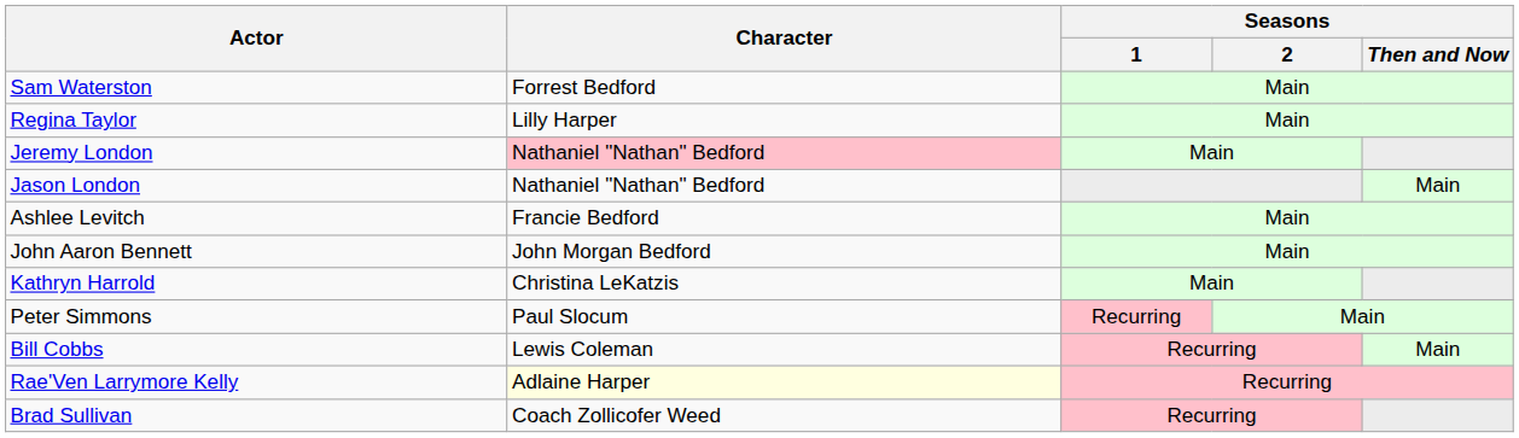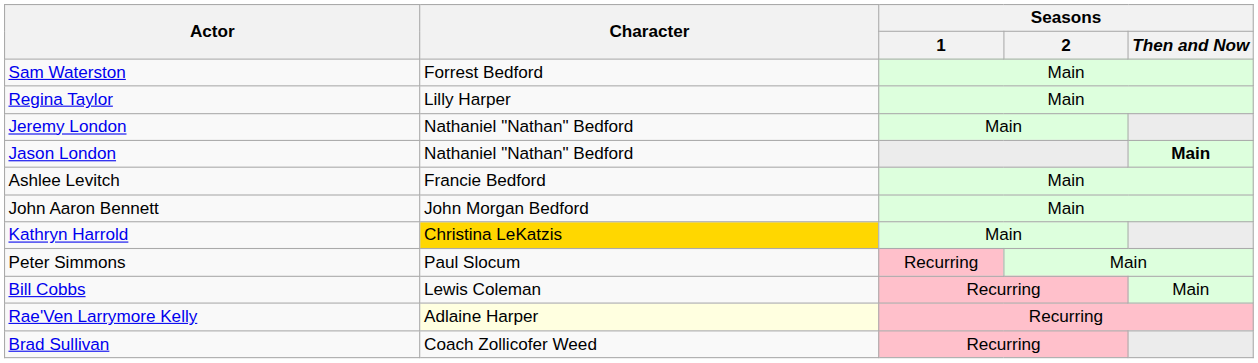Jeremy London | Character: pink background -> no background
Jason London | Seasons / Then and Now: normal -> bold
Kathryn Harrold | Character: no background -> gold background
